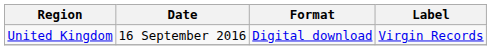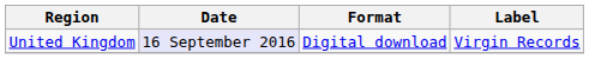United Kingdom | Date: no background -> lavender background
